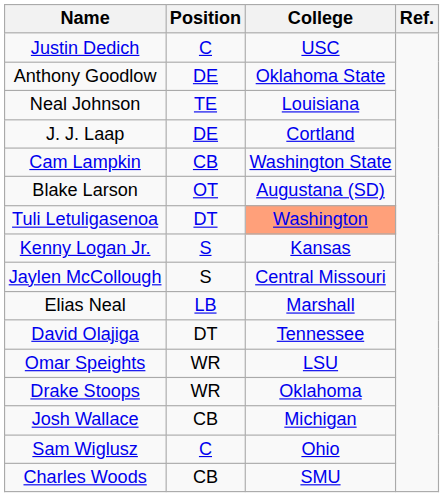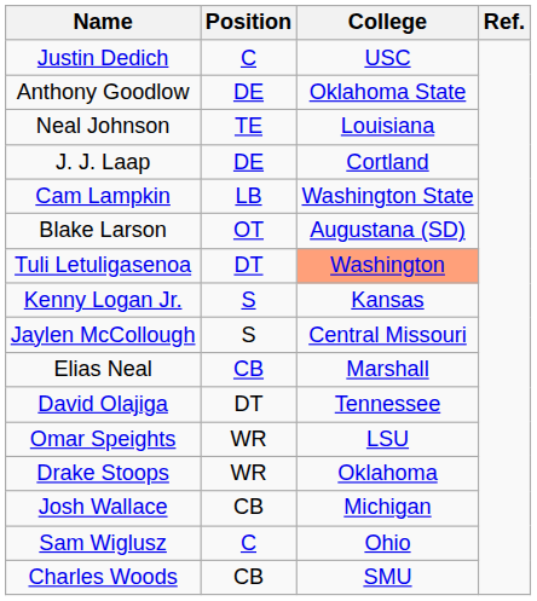Cam Lampkin | Position: CB -> LB
Elias Neal | Position: LB -> CB
